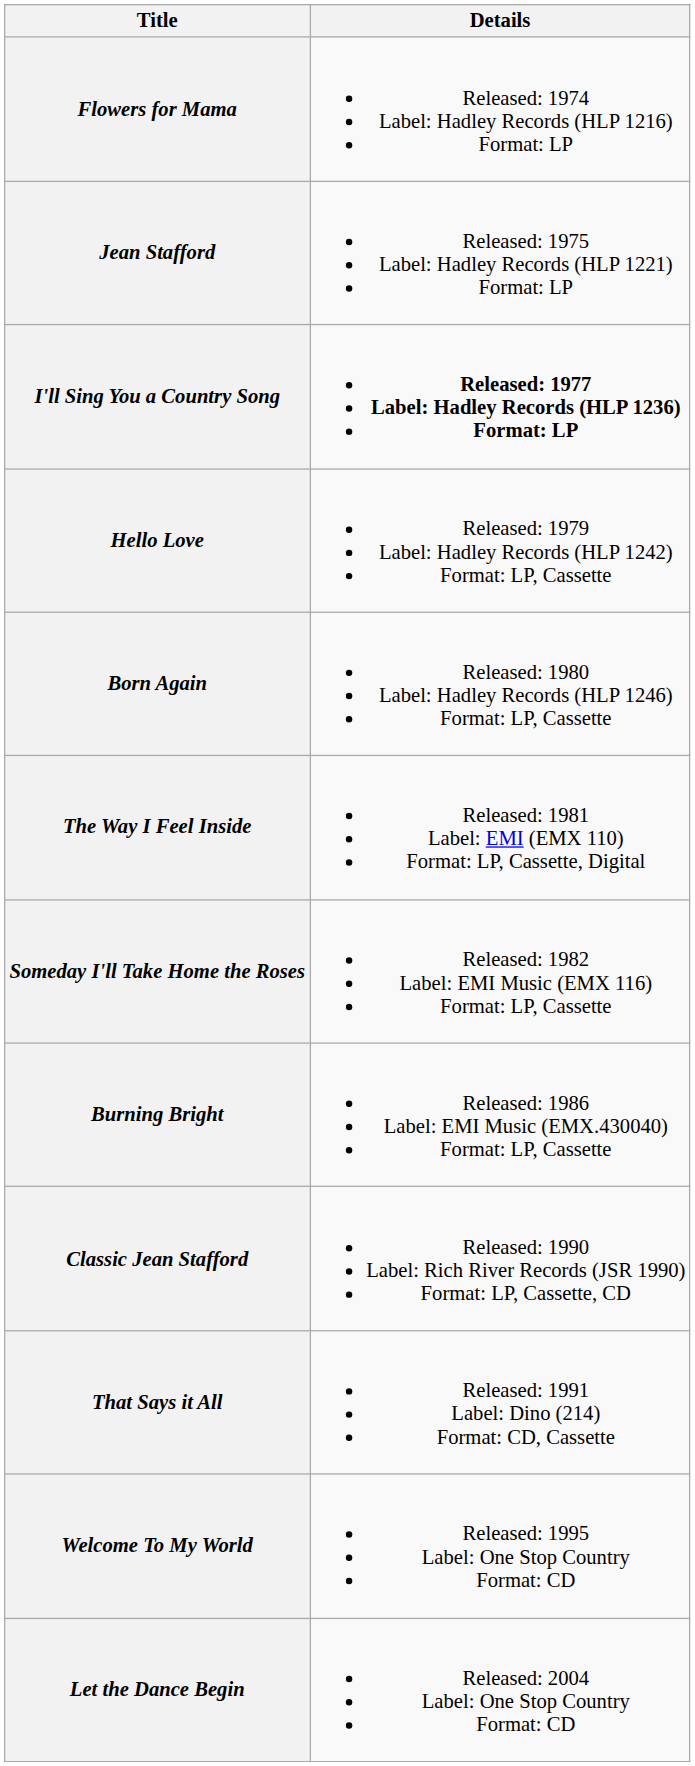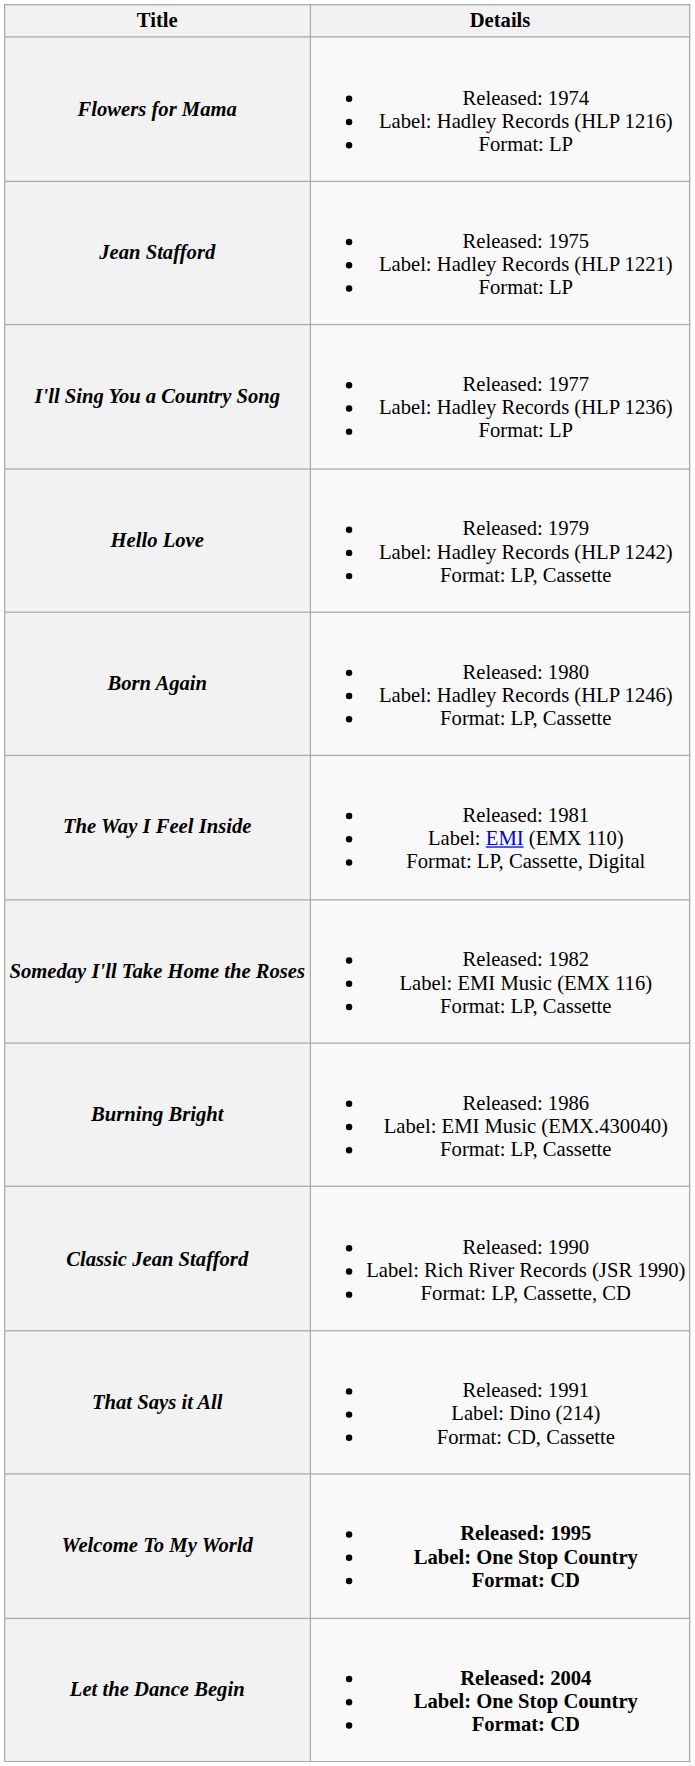I'll Sing You a Country Song | Details: bold -> normal
Welcome To My World | Details: normal -> bold
Let the Dance Begin | Details: normal -> bold
